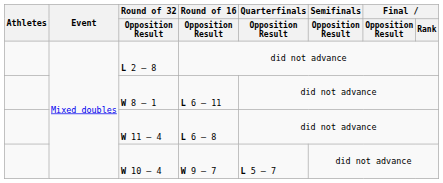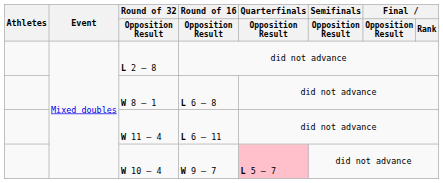W 8 – 1 | Round of 16 / Opposition Result: L 6 – 11 -> L 6 – 8
W 11 – 4 | Round of 16 / Opposition Result: L 6 – 8 -> L 6 – 11
W 10 – 4 | Quarterfinals / Opposition Result: no background -> pink background
